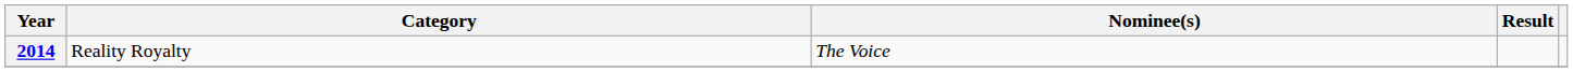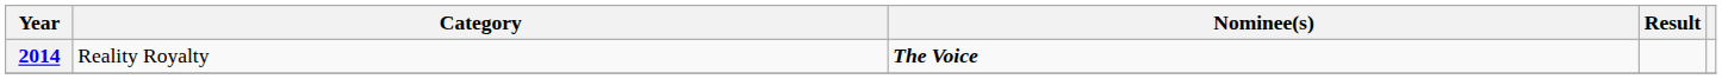2014 | Nominee(s): normal -> bold
